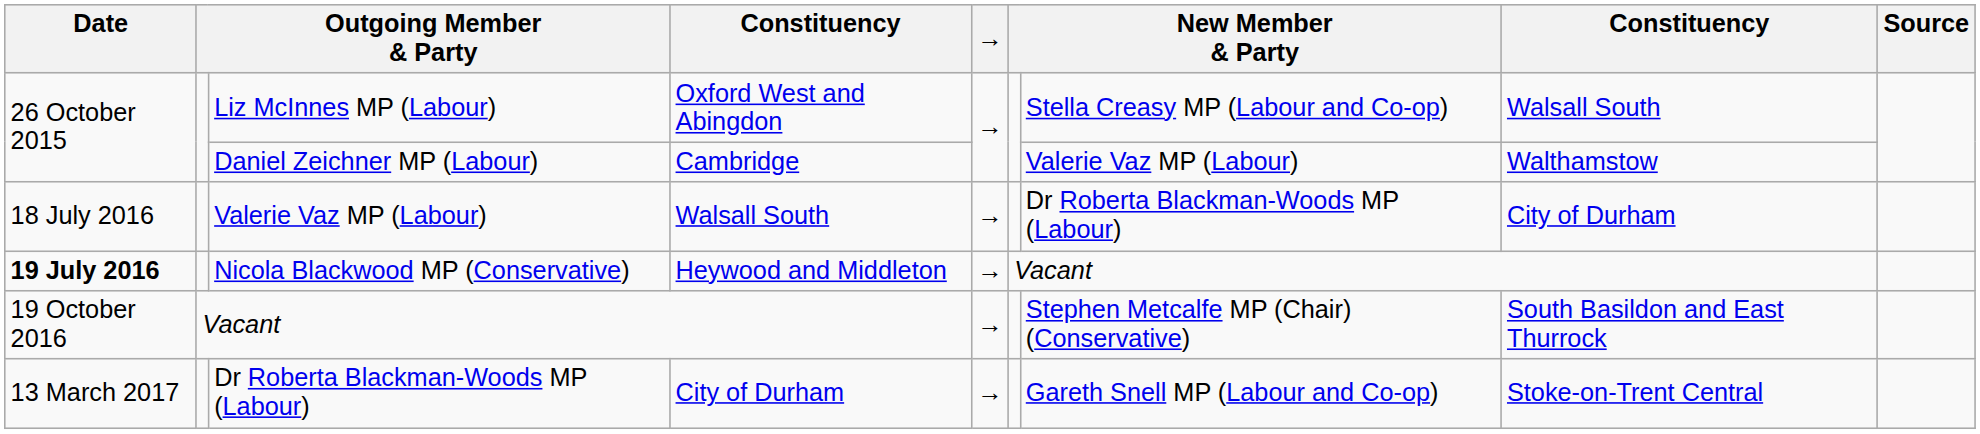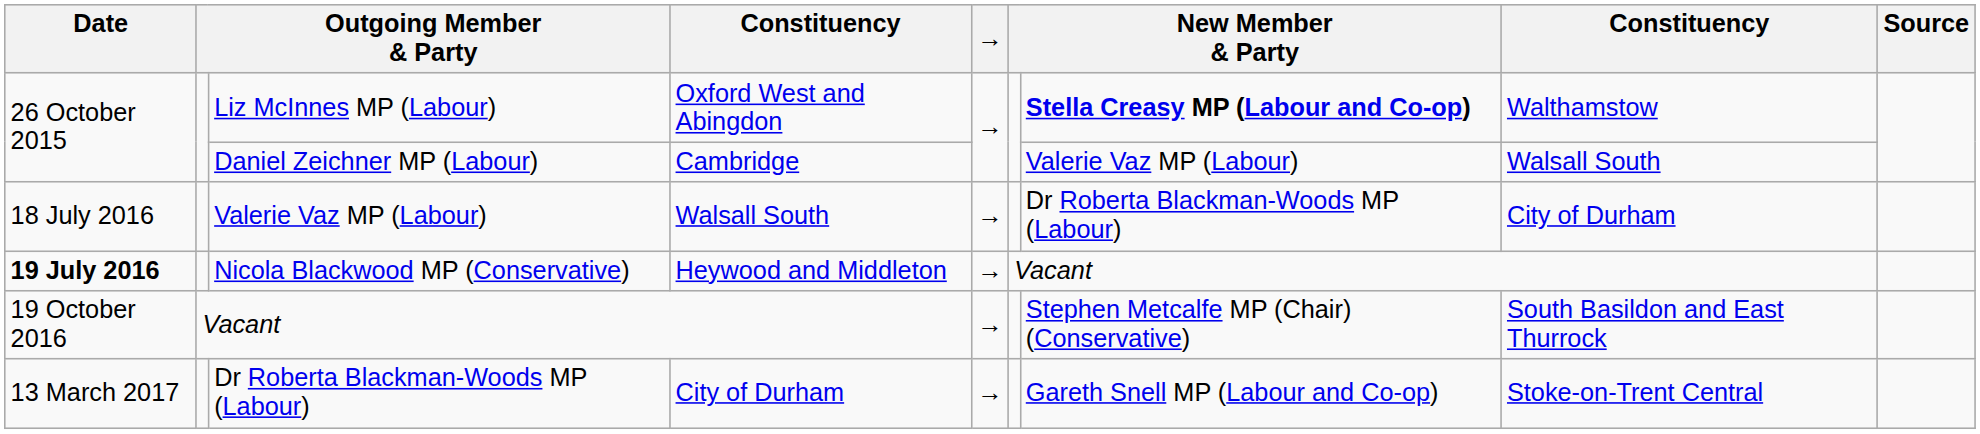Liz McInnes MP (Labour) | column 7: normal -> bold
Liz McInnes MP (Labour) | column 8: Walsall South -> Walthamstow
Daniel Zeichner MP (Labour) | column 8: Walthamstow -> Walsall South
